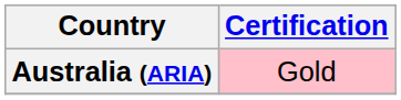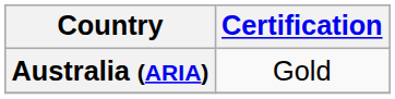Australia (ARIA) | Certification: pink background -> no background
